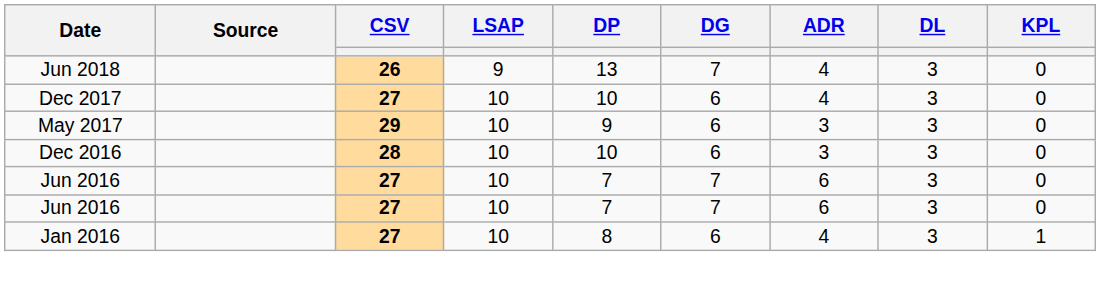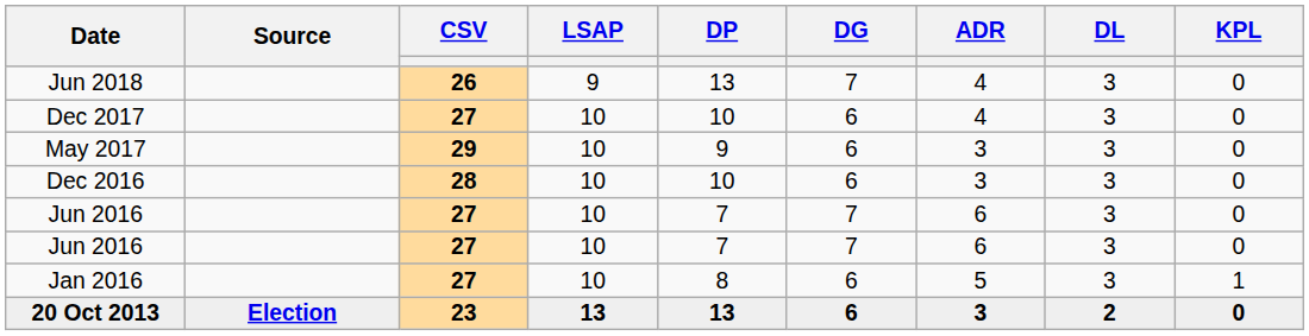Jan 2016 | ADR: 4 -> 5
+ row: 20 Oct 2013 | Election | 23 | 13 | 13 | 6 | 3 | 2 | 0
